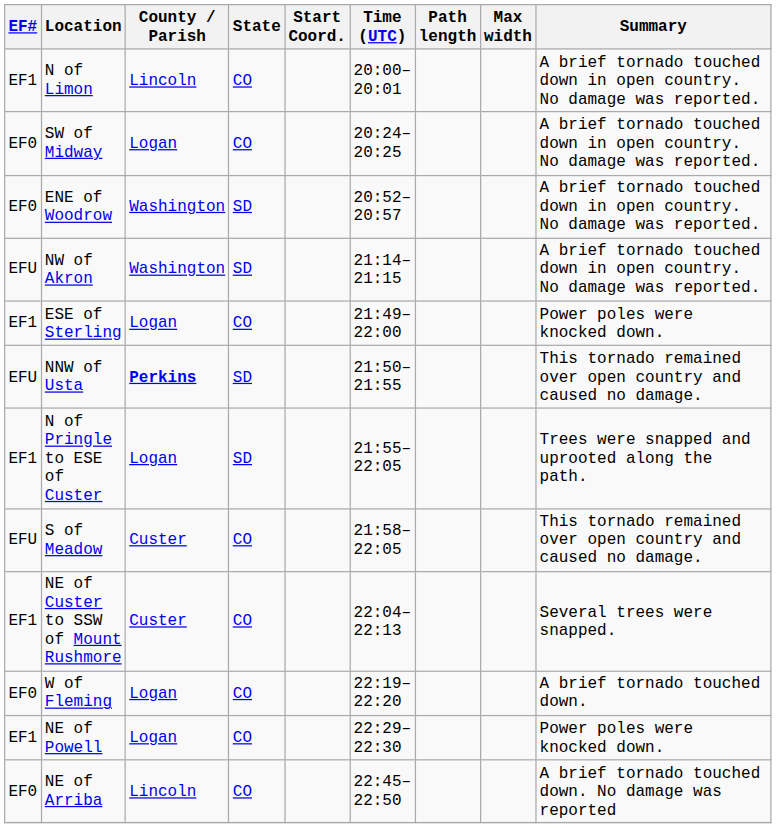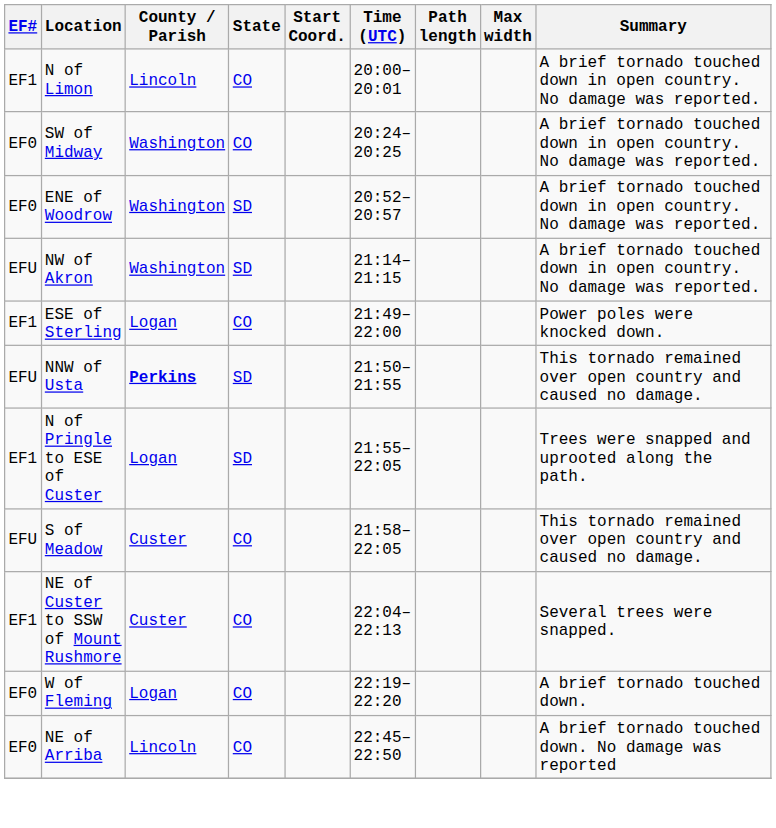SW of Midway | County / Parish: Logan -> Washington
- row: EF1 | NE of Powell | Logan | CO | 22:29–22:30 | Power poles were knocked down.
